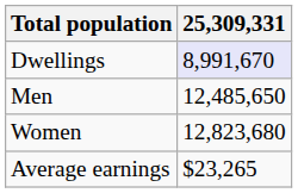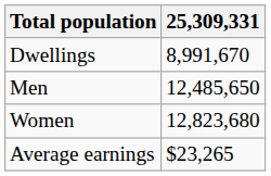Dwellings | 25,309,331: lavender background -> no background
